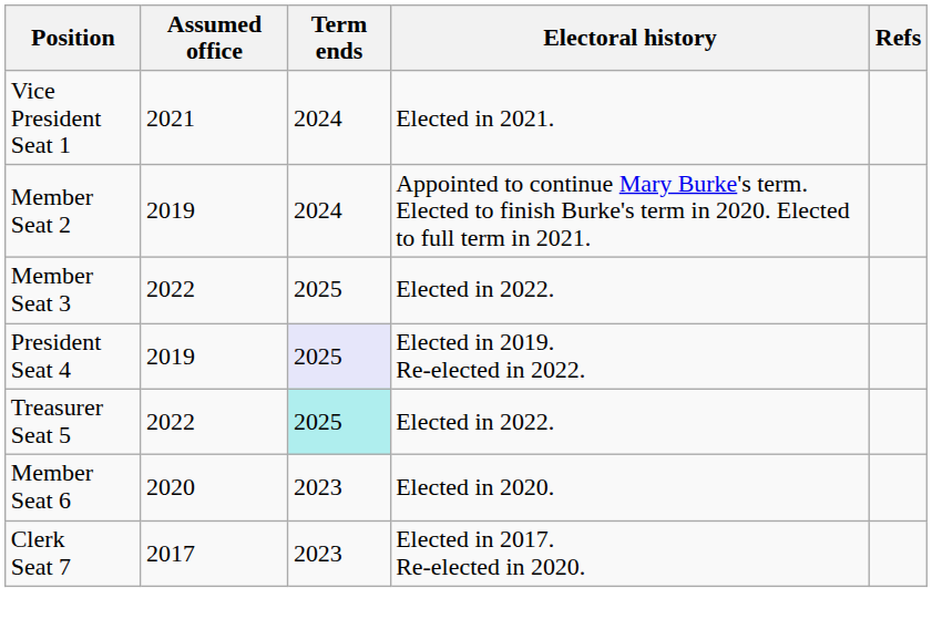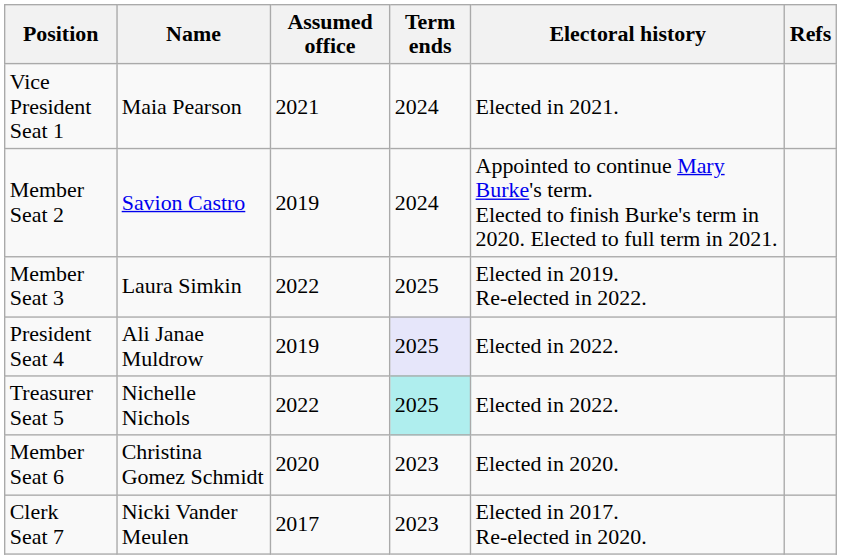+ column: Name | Maia Pearson | Savion Castro | Laura Simkin | Ali Janae Muldrow | Nichelle Nichols | Christina Gomez Schmidt | Nicki Vander Meulen
Member Seat 3 | Electoral history: Elected in 2022. -> Elected in 2019. Re-elected in 2022.
President Seat 4 | Electoral history: Elected in 2019. Re-elected in 2022. -> Elected in 2022.
